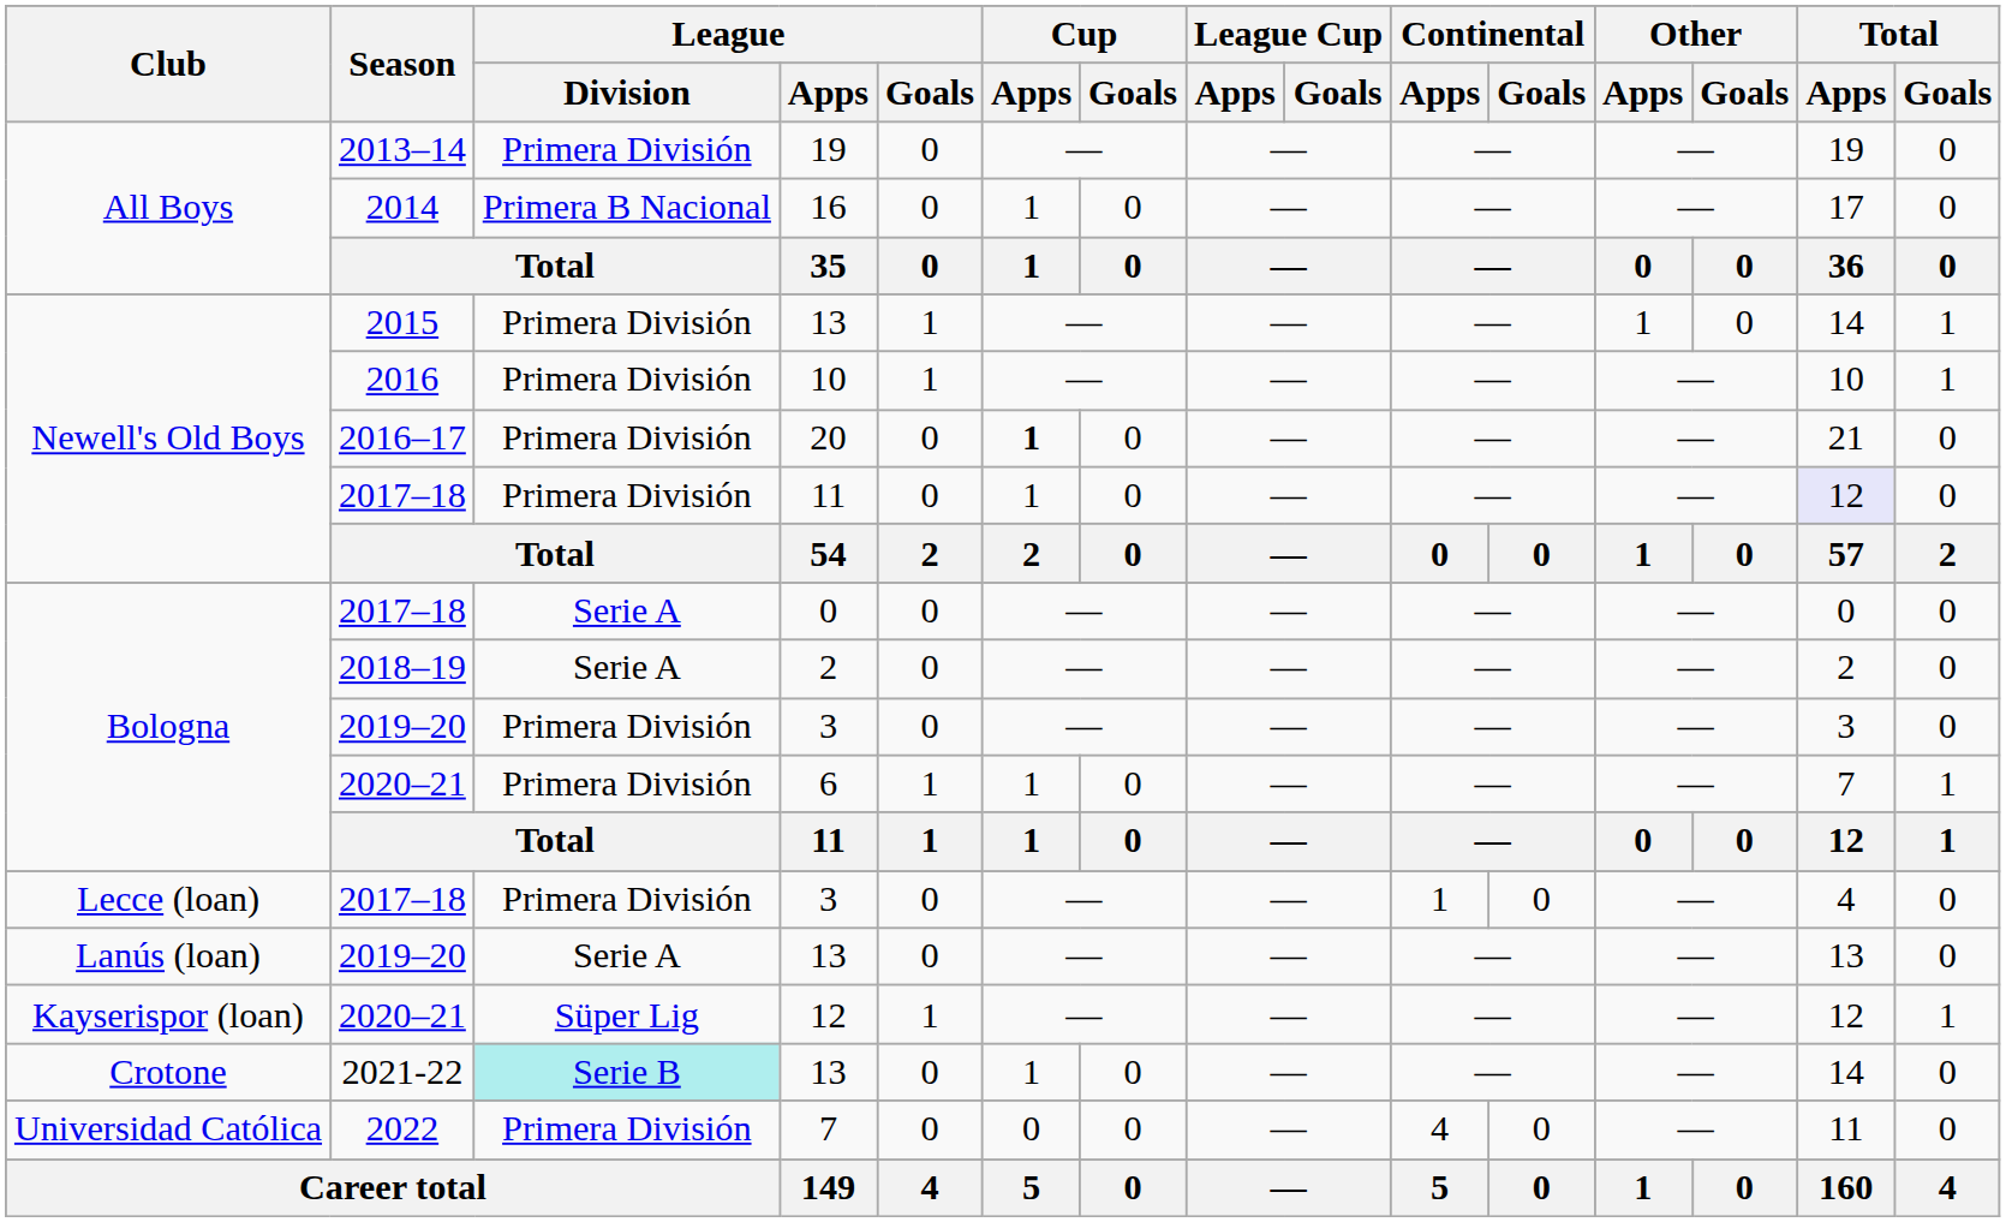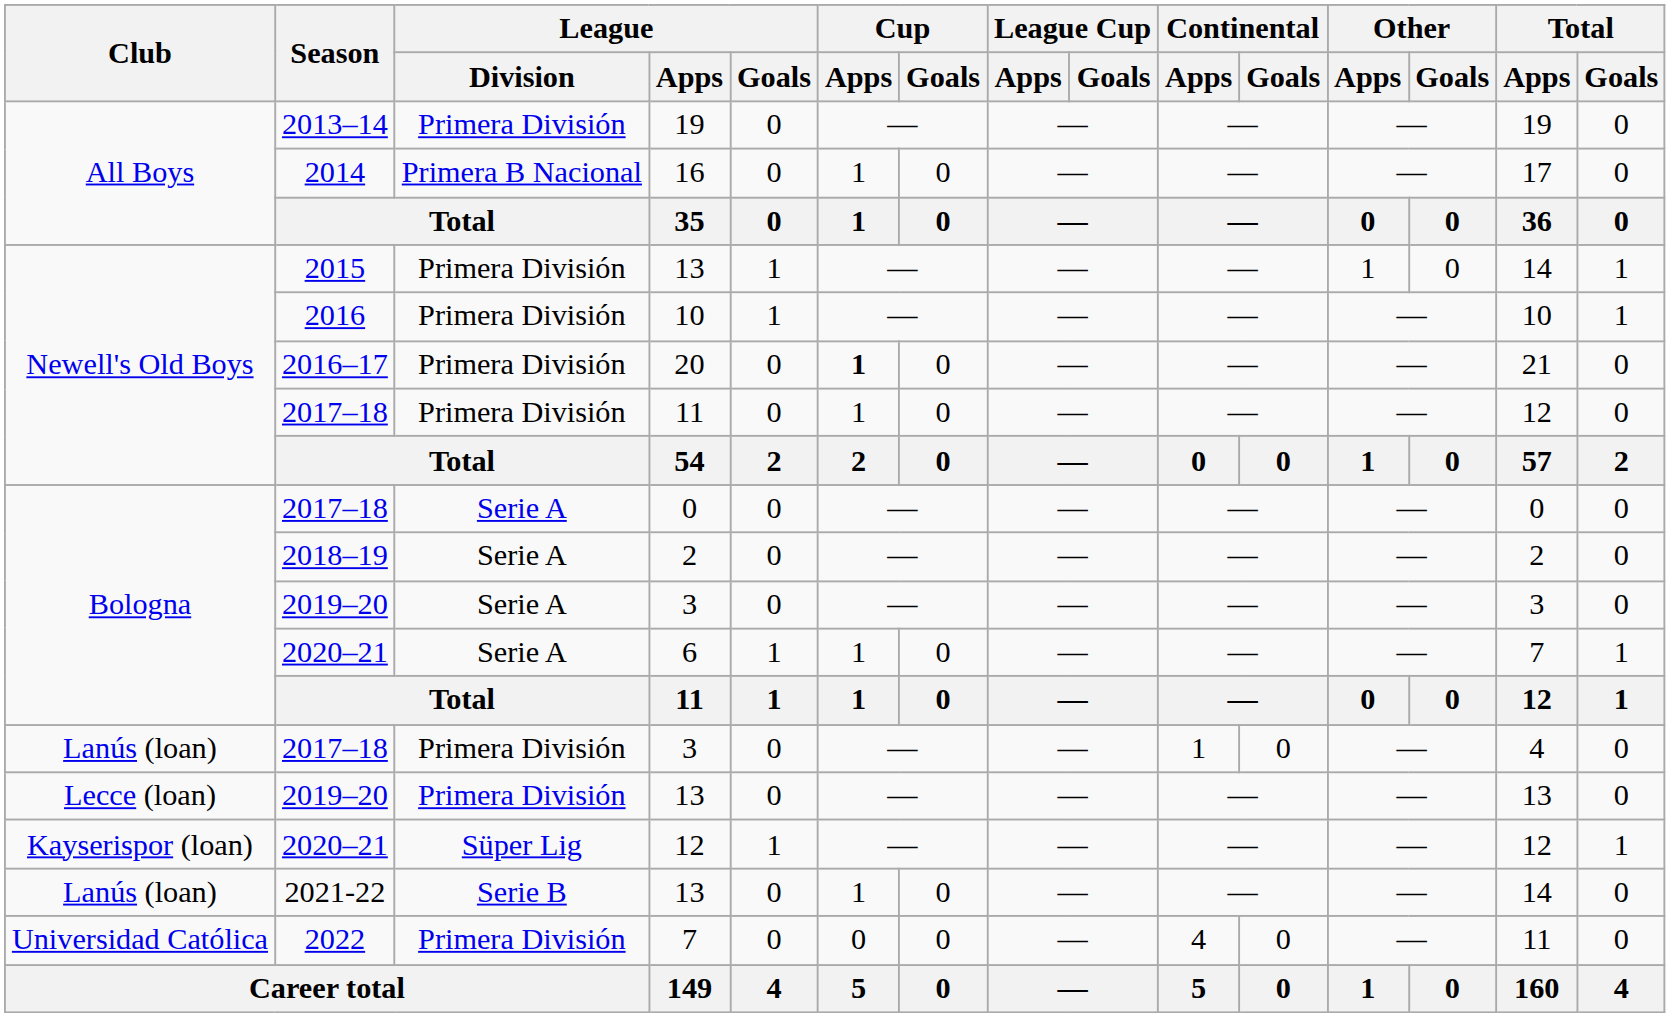2017–18 / 11 | Total / Apps: lavender background -> no background
2019–20 / 3 | League / Division: Primera División -> Serie A
6 | League / Division: Primera División -> Serie A
2017–18 / 3 | Club: Lecce (loan) -> Lanús (loan)
2019–20 / 13 | Club: Lanús (loan) -> Lecce (loan)
2019–20 / 13 | League / Division: Serie A -> Primera División
2021-22 / 13 | Club: Crotone -> Lanús (loan)
2021-22 / 13 | League / Division: paleturquoise background -> no background
